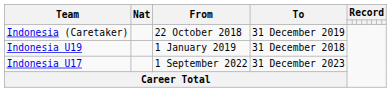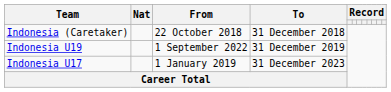Indonesia (Caretaker) | To: 31 December 2019 -> 31 December 2018
Indonesia U19 | From: 1 January 2019 -> 1 September 2022
Indonesia U19 | To: 31 December 2018 -> 31 December 2019
Indonesia U17 | From: 1 September 2022 -> 1 January 2019
